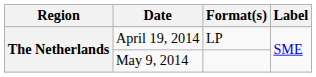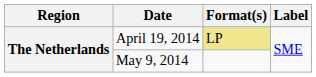April 19, 2014 | Format(s): no background -> khaki background
